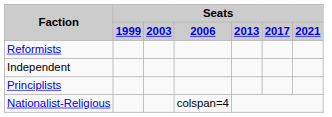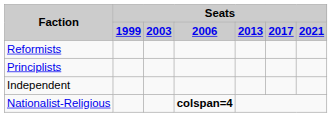rows swapped: Principlists <-> Independent
Nationalist-Religious | Seats / 2006: normal -> bold
